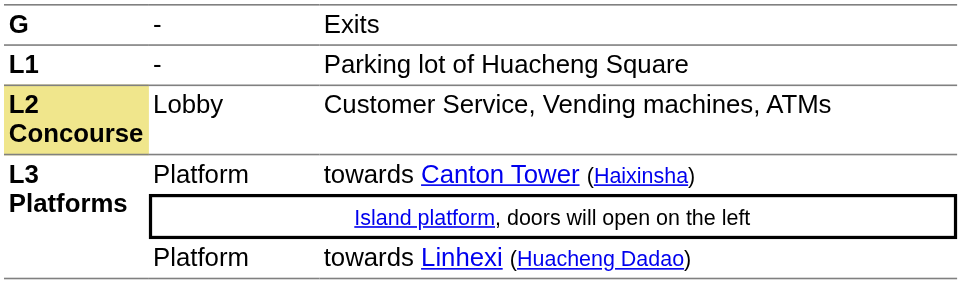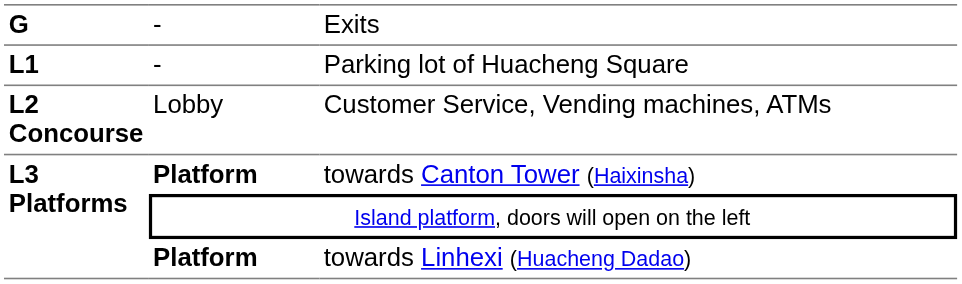Customer Service, Vending machines, ATMs | column 1: khaki background -> no background
towards Canton Tower (Haixinsha) | column 2: normal -> bold
towards Linhexi (Huacheng Dadao) | column 2: normal -> bold
